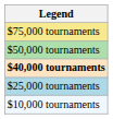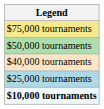row 4 | column 1: bold -> normal
row 6 | column 1: normal -> bold
